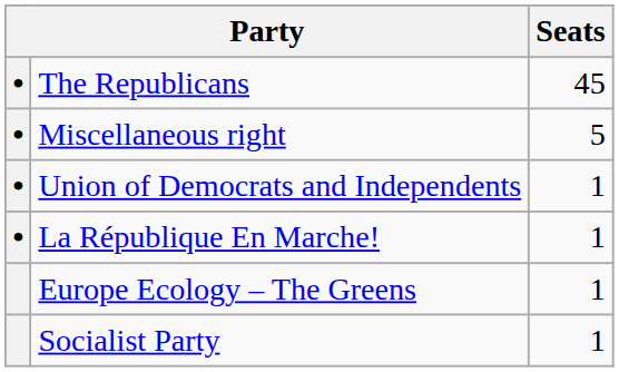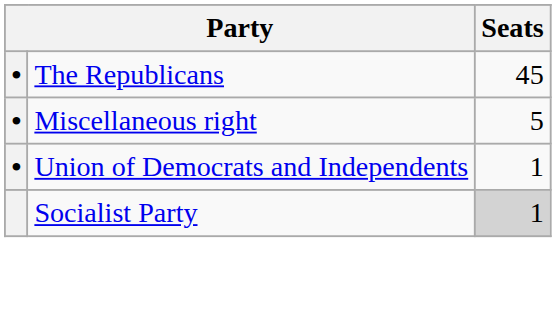- row: • | La République En Marche! | 1
- row: Europe Ecology – The Greens | 1
Socialist Party | Seats: no background -> lightgrey background
